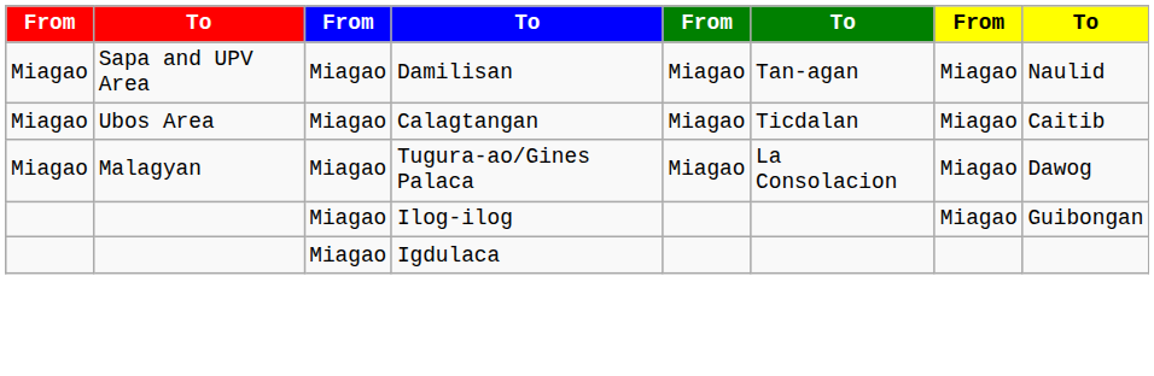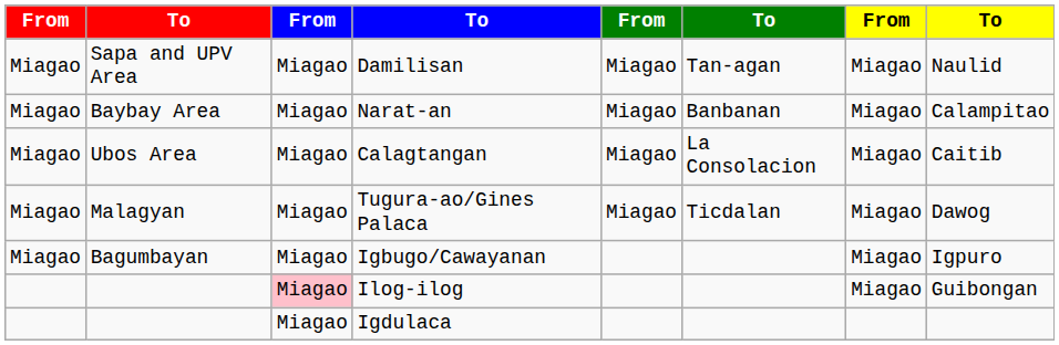+ row: Miagao | Baybay Area | Miagao | Narat-an | Miagao | Banbanan | Miagao | Calampitao
Calagtangan | column 6: Ticdalan -> La Consolacion
Tugura-ao/Gines Palaca | column 6: La Consolacion -> Ticdalan
+ row: Miagao | Bagumbayan | Miagao | Igbugo/Cawayanan | Miagao | Igpuro
Ilog-ilog | column 3: no background -> pink background
